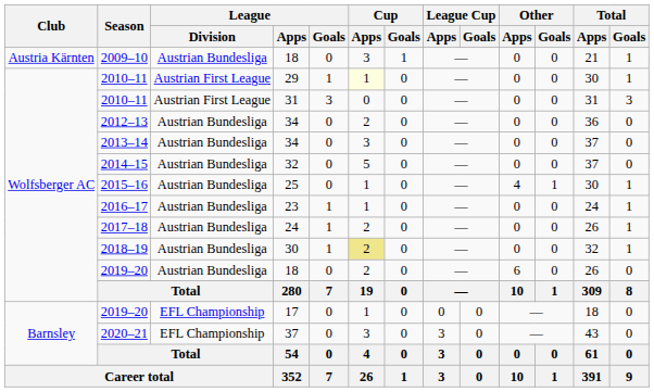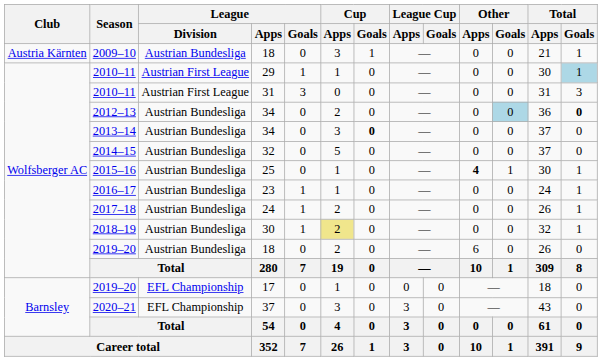2010–11 / 29 | Cup / Apps: lightyellow background -> no background
2010–11 / 29 | Total / Goals: no background -> lightblue background
2012–13 | Other / Goals: no background -> lightblue background
2012–13 | Total / Goals: normal -> bold
2013–14 | Cup / Goals: normal -> bold
2015–16 | Other / Apps: normal -> bold
